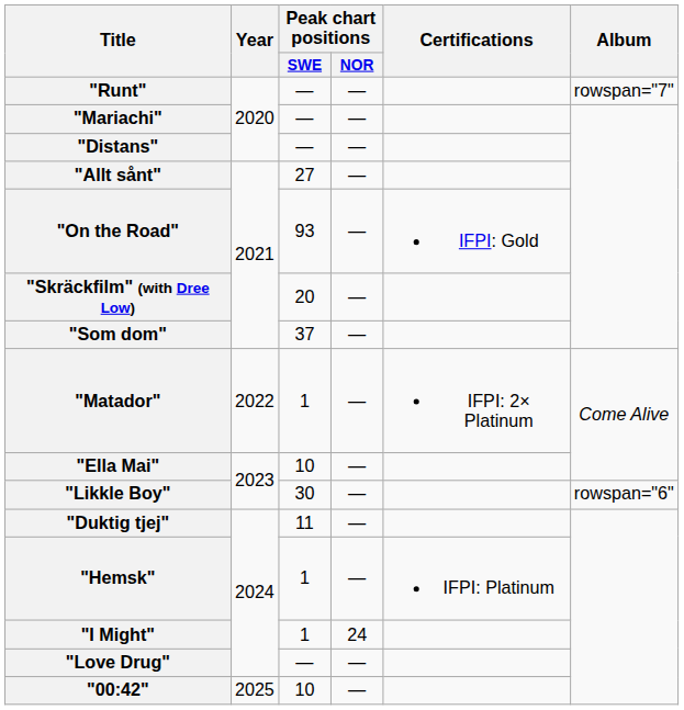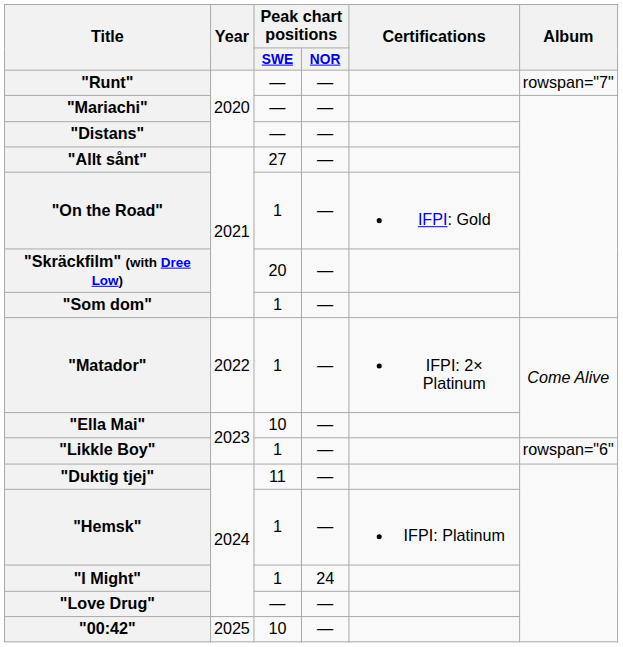"On the Road" | Peak chart positions / SWE: 93 -> 1
"Som dom" | Peak chart positions / SWE: 37 -> 1
"Likkle Boy" | Peak chart positions / SWE: 30 -> 1
